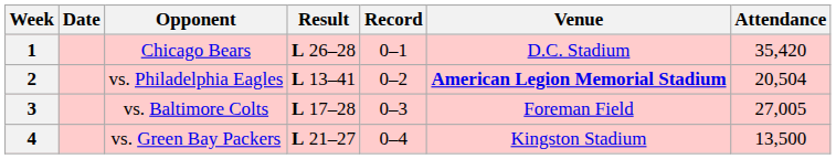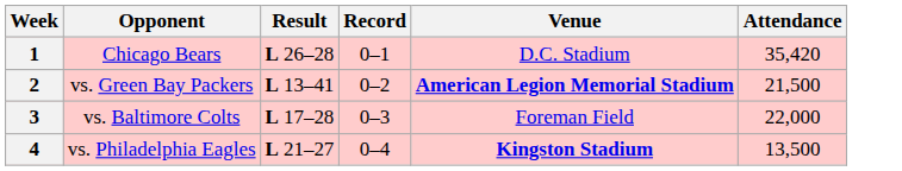- column: Date
2 | Opponent: vs. Philadelphia Eagles -> vs. Green Bay Packers
2 | Attendance: 20,504 -> 21,500
3 | Attendance: 27,005 -> 22,000
4 | Opponent: vs. Green Bay Packers -> vs. Philadelphia Eagles
4 | Venue: normal -> bold
